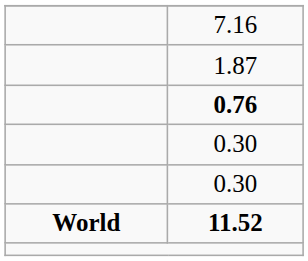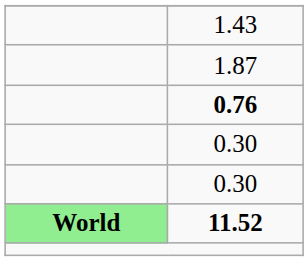row 1 | column 2: 7.16 -> 1.43
row 6 | column 1: no background -> lightgreen background
